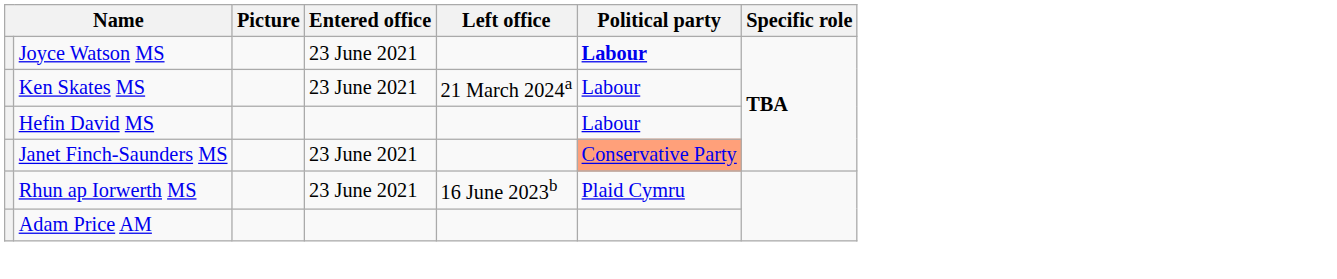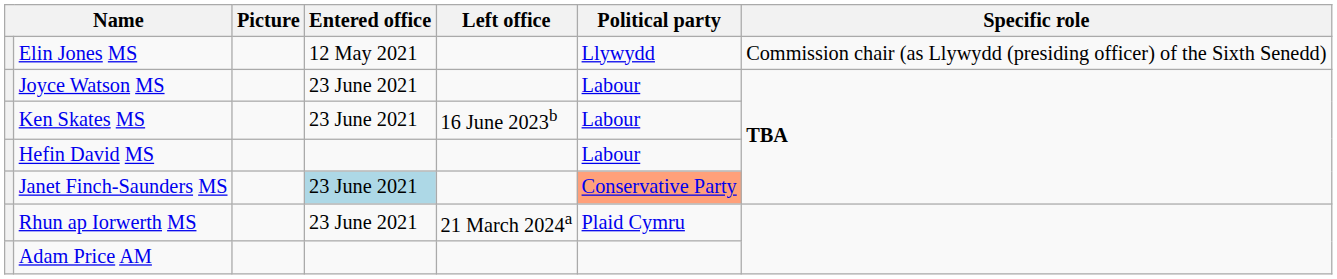+ row: Elin Jones MS | 12 May 2021 | Llywydd | Commission chair (as Llywydd (presiding officer) of the Sixth Senedd)
Joyce Watson MS | Political party: bold -> normal
Ken Skates MS | Left office: 21 March 2024a -> 16 June 2023b
Janet Finch-Saunders MS | Entered office: no background -> lightblue background
Rhun ap Iorwerth MS | Left office: 16 June 2023b -> 21 March 2024a
